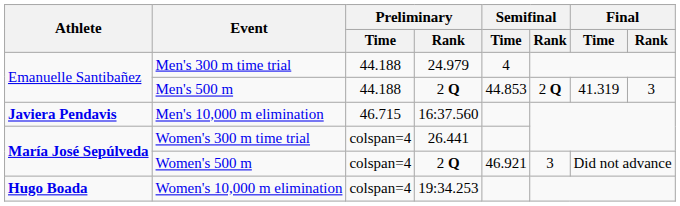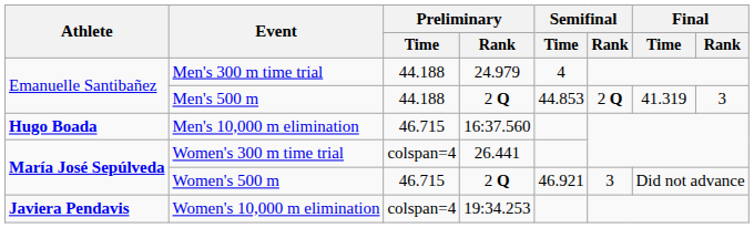Men's 10,000 m elimination | Athlete: Javiera Pendavis -> Hugo Boada
Women's 500 m | Preliminary / Time: colspan=4 -> 46.715
Women's 10,000 m elimination | Athlete: Hugo Boada -> Javiera Pendavis
